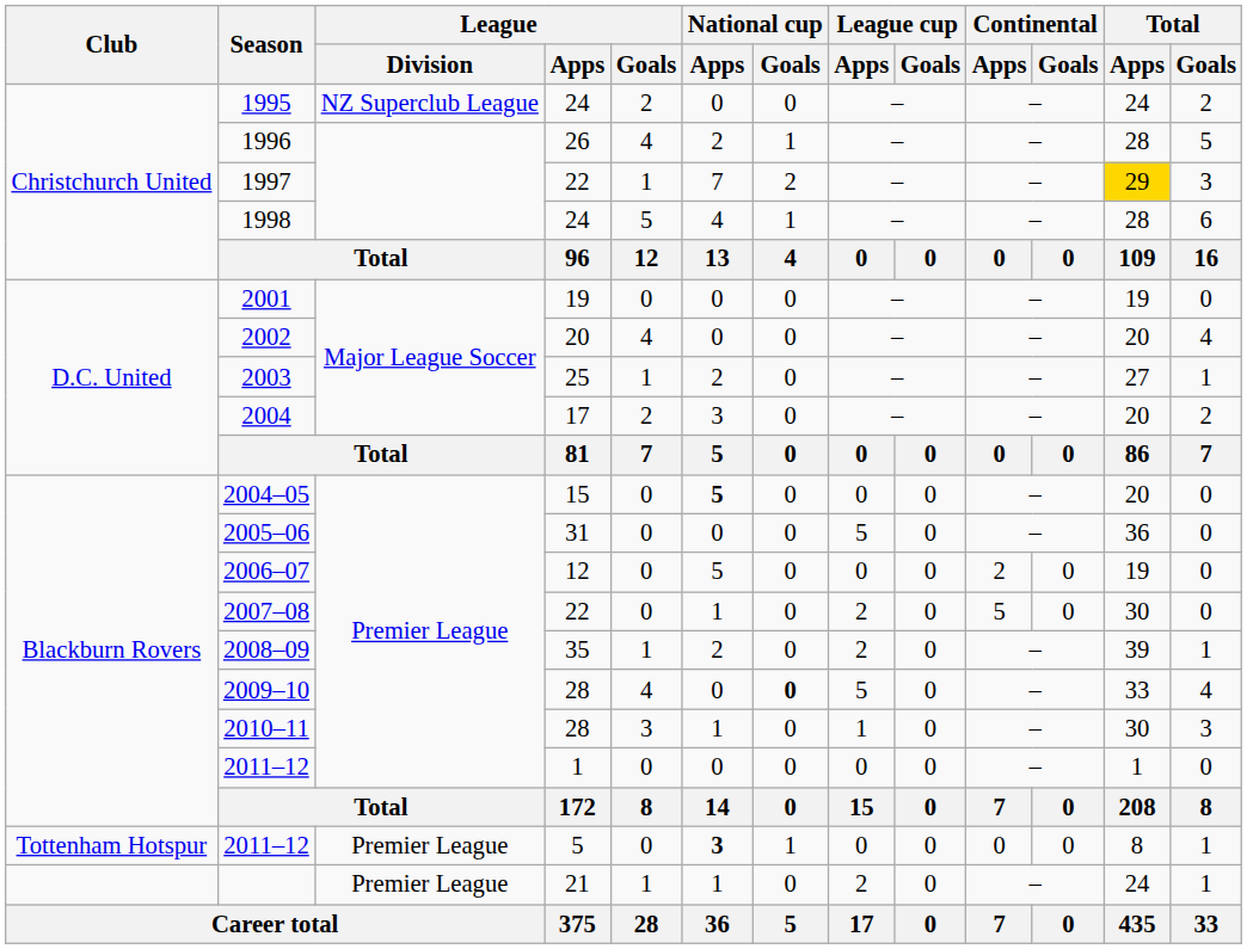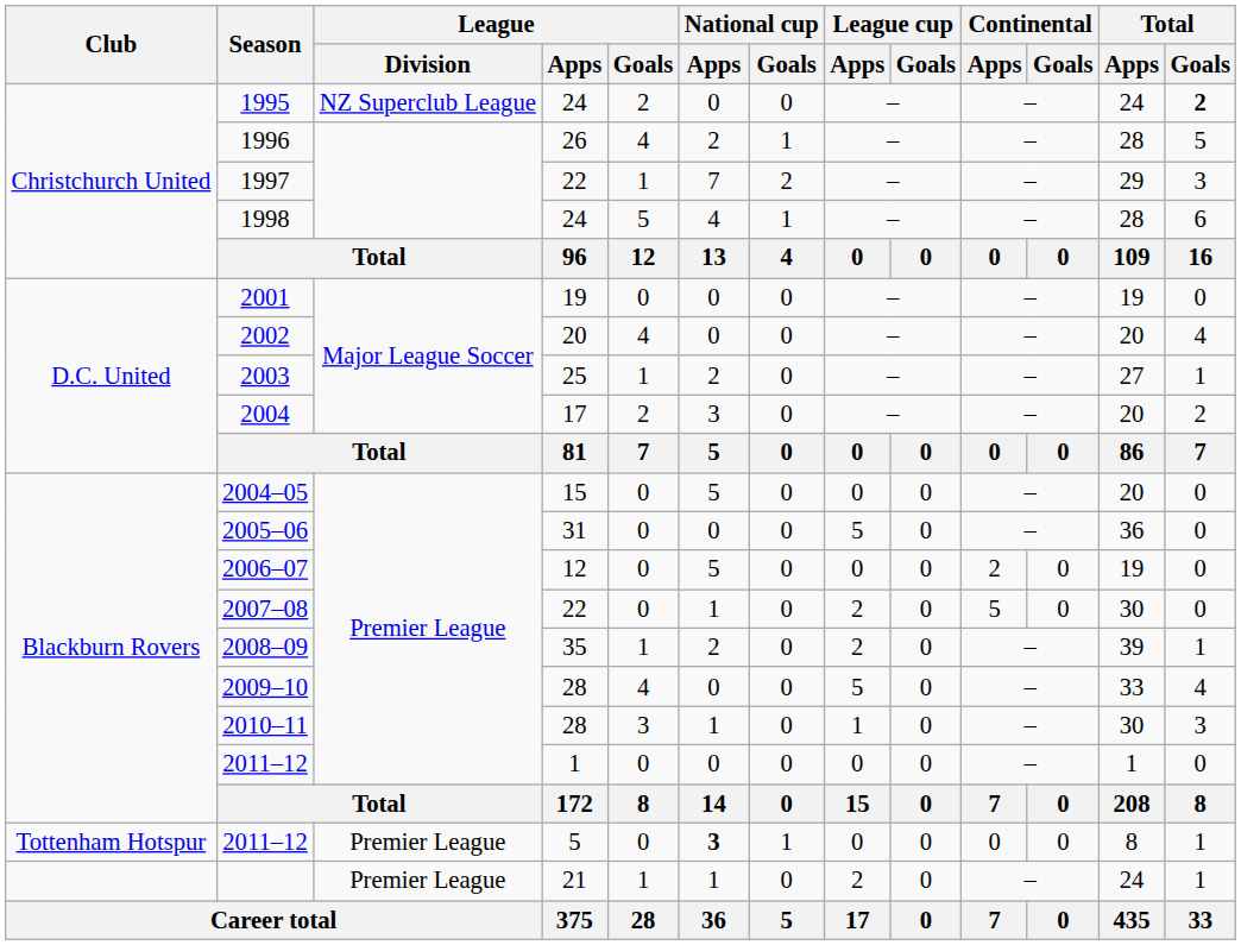1995 | Total / Goals: normal -> bold
1997 | Total / Apps: gold background -> no background
2004–05 | National cup / Apps: bold -> normal
2009–10 | National cup / Goals: bold -> normal
